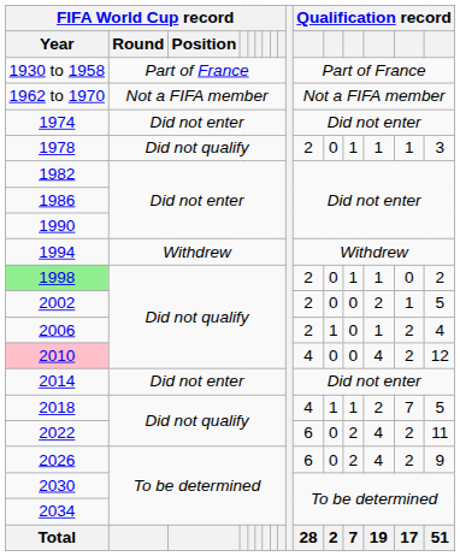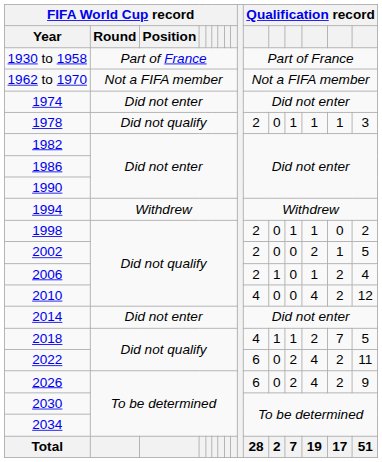1998 | FIFA World Cup record / Year: lightgreen background -> no background
2010 | FIFA World Cup record / Year: pink background -> no background
